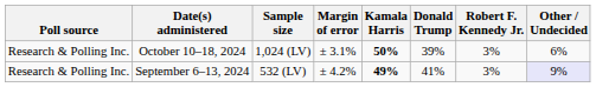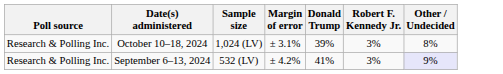- column: Kamala Harris | 50% | 49%
October 10–18, 2024 | Other / Undecided: 6% -> 8%
